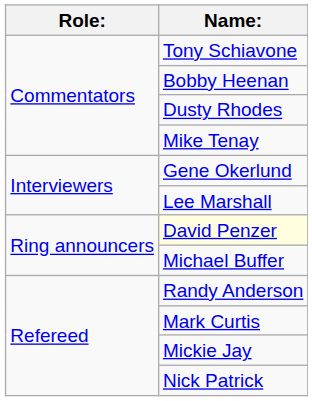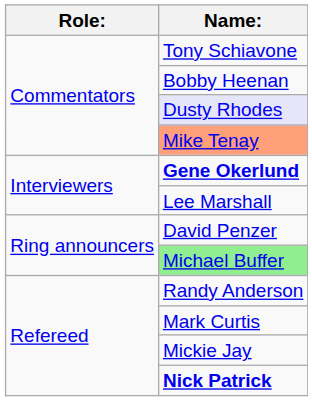Dusty Rhodes | Name:: no background -> lavender background
Mike Tenay | Name:: no background -> lightsalmon background
Gene Okerlund | Name:: normal -> bold
David Penzer | Name:: lightyellow background -> no background
Michael Buffer | Name:: no background -> lightgreen background
Nick Patrick | Name:: normal -> bold
